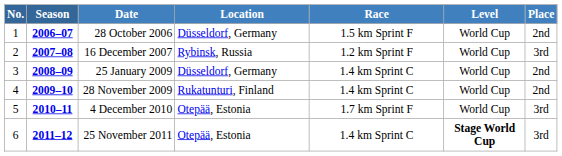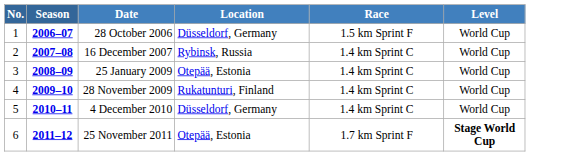- column: Place | 2nd | 3rd | 2nd | 2nd | 3rd | 3rd
16 December 2007 | Race: 1.2 km Sprint F -> 1.4 km Sprint C
25 January 2009 | Location: Düsseldorf, Germany -> Otepää, Estonia
4 December 2010 | Location: Otepää, Estonia -> Düsseldorf, Germany
4 December 2010 | Race: 1.7 km Sprint F -> 1.4 km Sprint C
25 November 2011 | Race: 1.4 km Sprint C -> 1.7 km Sprint F
